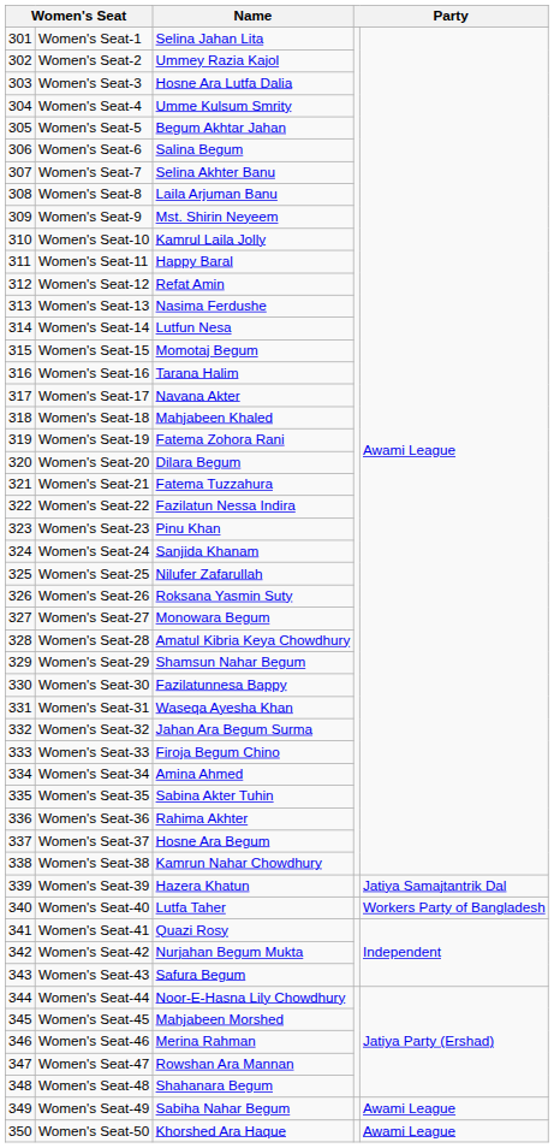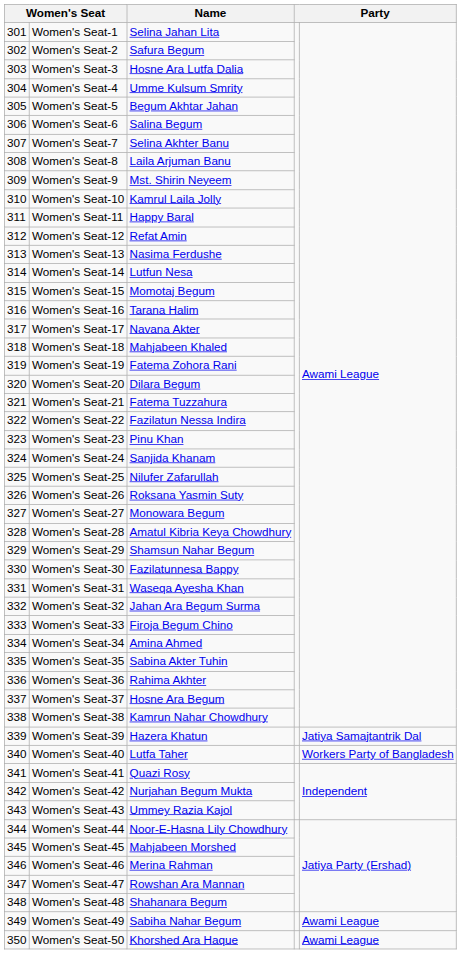Women's Seat-2 | Name: Ummey Razia Kajol -> Safura Begum
Women's Seat-43 | Name: Safura Begum -> Ummey Razia Kajol
